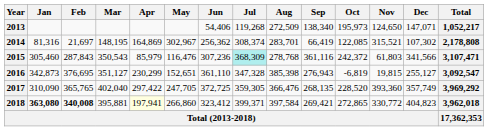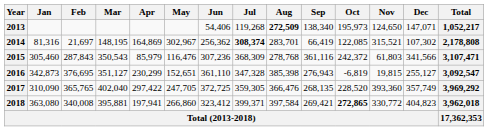2013 | Aug: normal -> bold
2014 | Jul: normal -> bold
2015 | Jul: paleturquoise background -> no background
2018 | Jan: bold -> normal
2018 | Feb: bold -> normal
2018 | Apr: lightyellow background -> no background
2018 | Oct: normal -> bold
